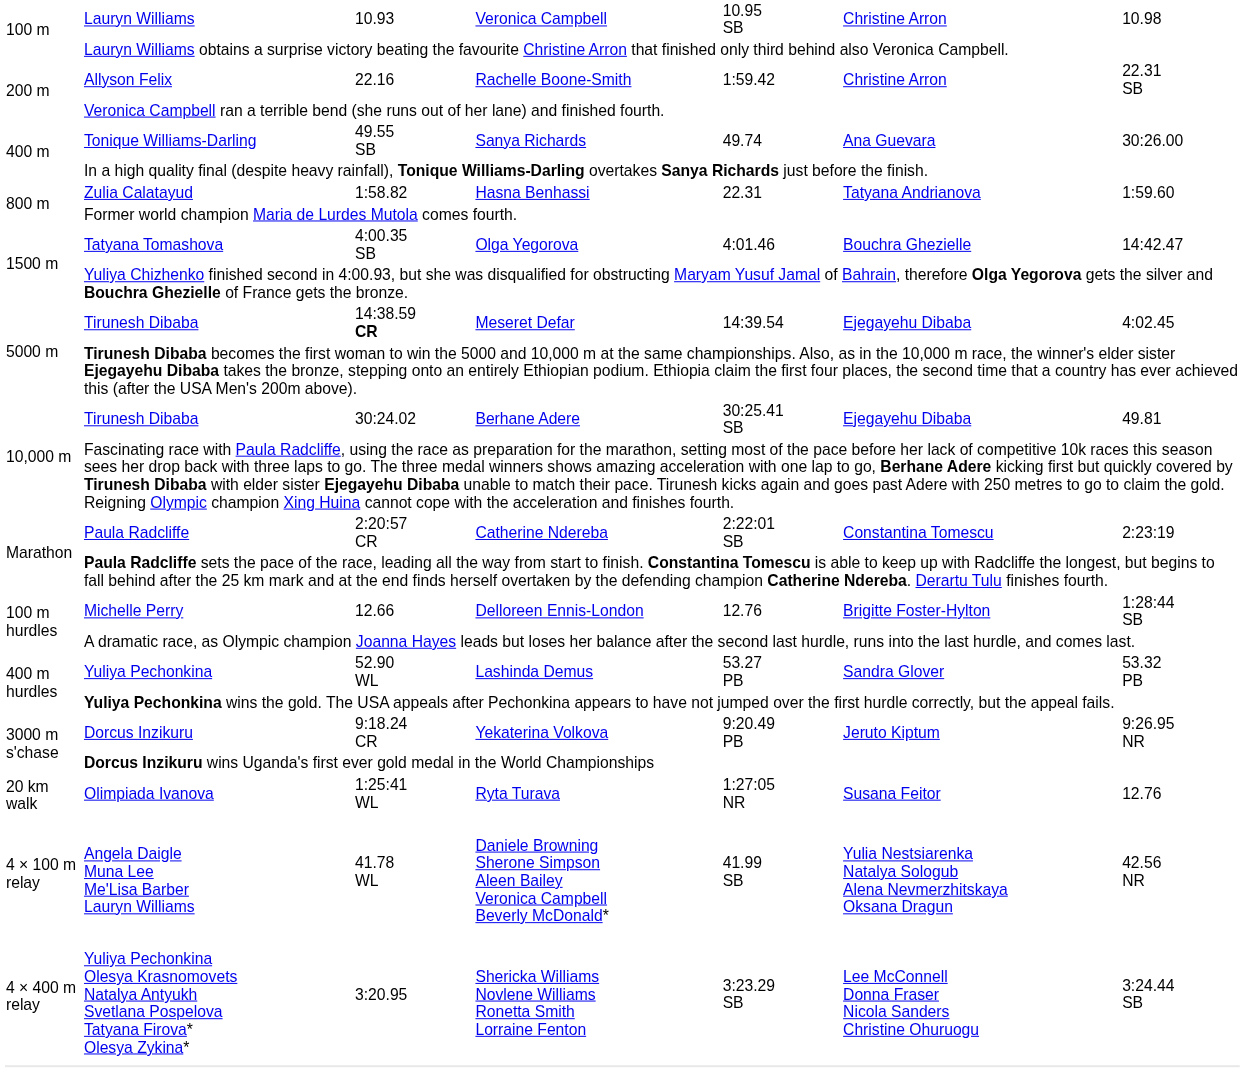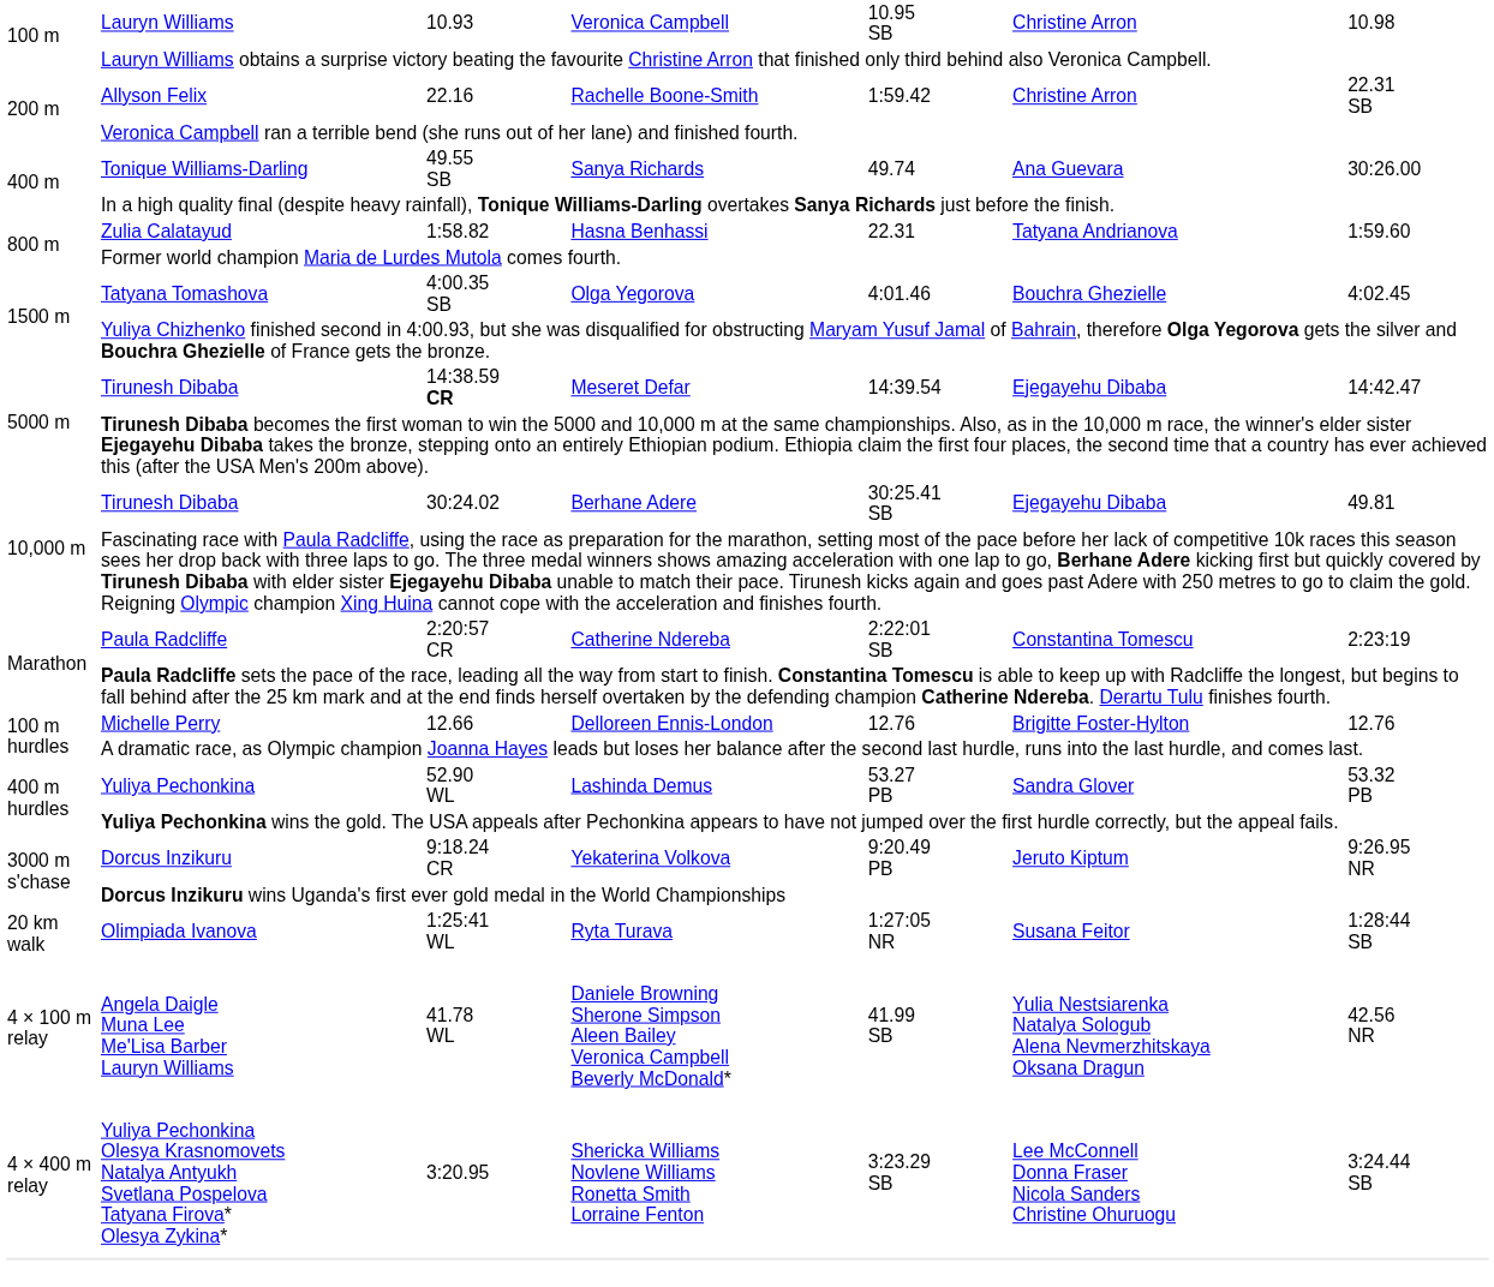4:00.35 SB | column 7: 14:42.47 -> 4:02.45
14:38.59 CR | column 7: 4:02.45 -> 14:42.47
12.66 | column 7: 1:28:44 SB -> 12.76
1:25:41 WL | column 7: 12.76 -> 1:28:44 SB
